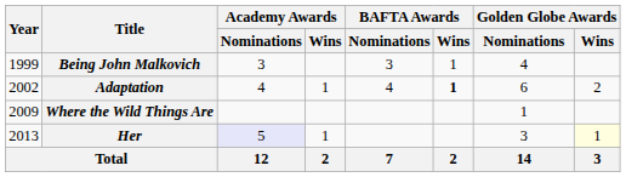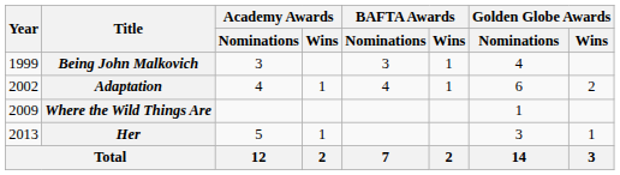Adaptation | BAFTA Awards / Wins: bold -> normal
Her | Academy Awards / Nominations: lavender background -> no background
Her | Golden Globe Awards / Wins: lightyellow background -> no background
